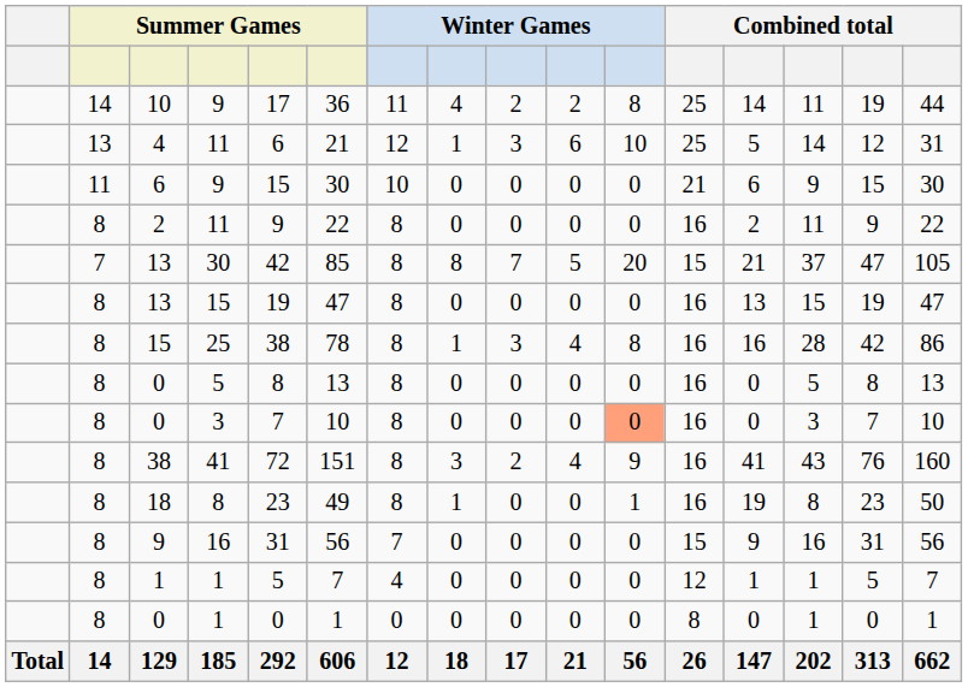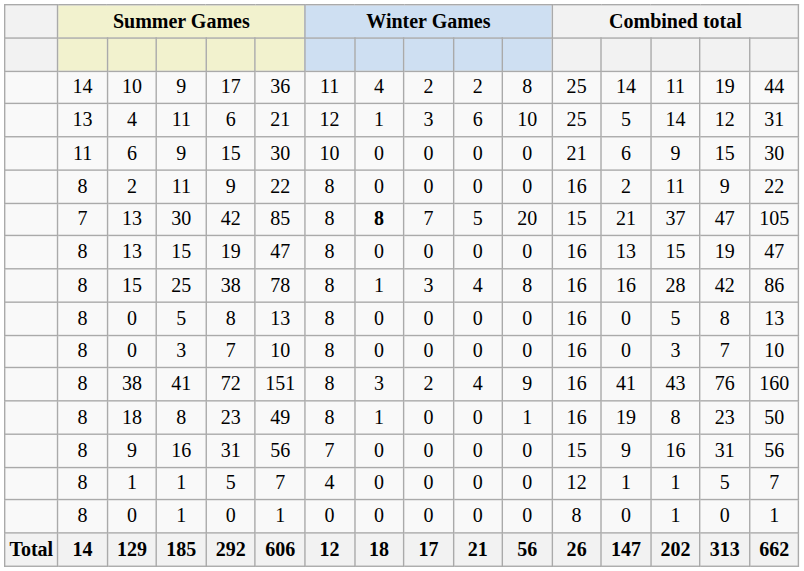13 / 30 | column 8: normal -> bold
0 / 3 | column 11: lightsalmon background -> no background
